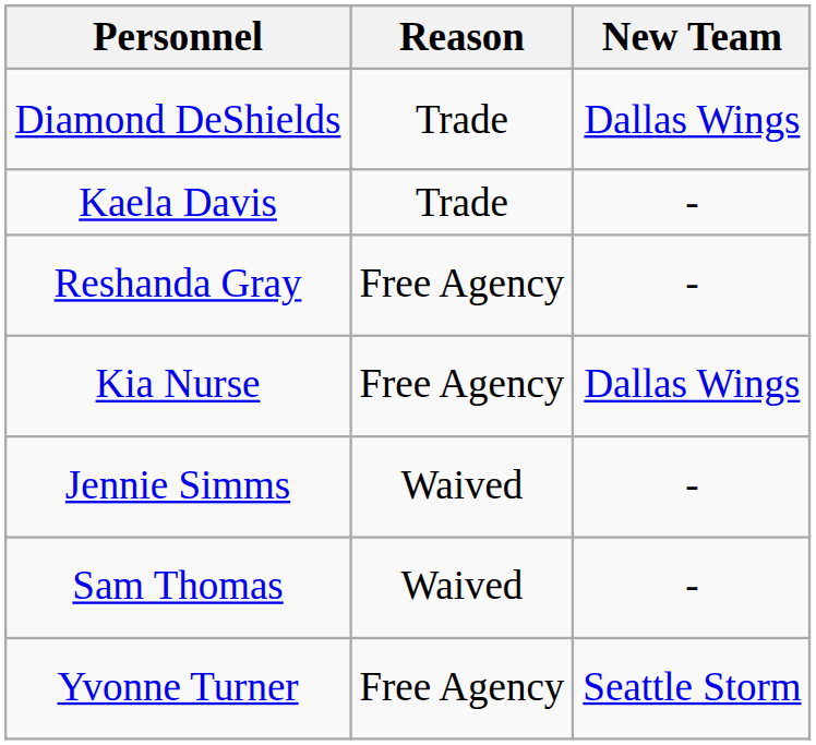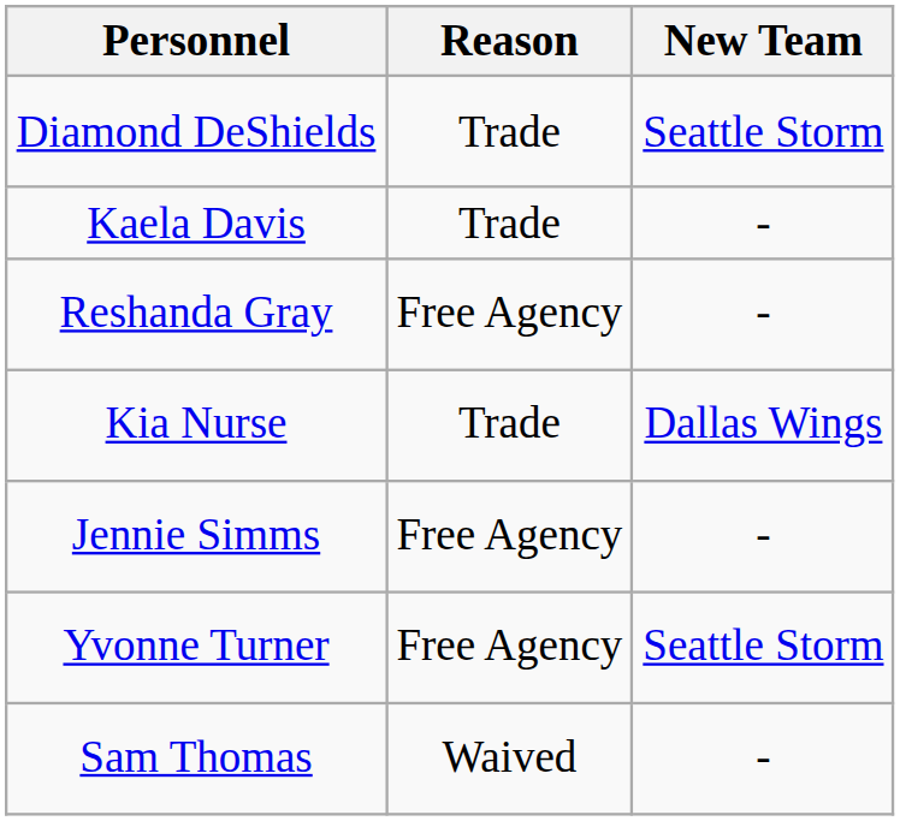Diamond DeShields | New Team: Dallas Wings -> Seattle Storm
Kia Nurse | Reason: Free Agency -> Trade
Jennie Simms | Reason: Waived -> Free Agency
rows swapped: Sam Thomas <-> Yvonne Turner
